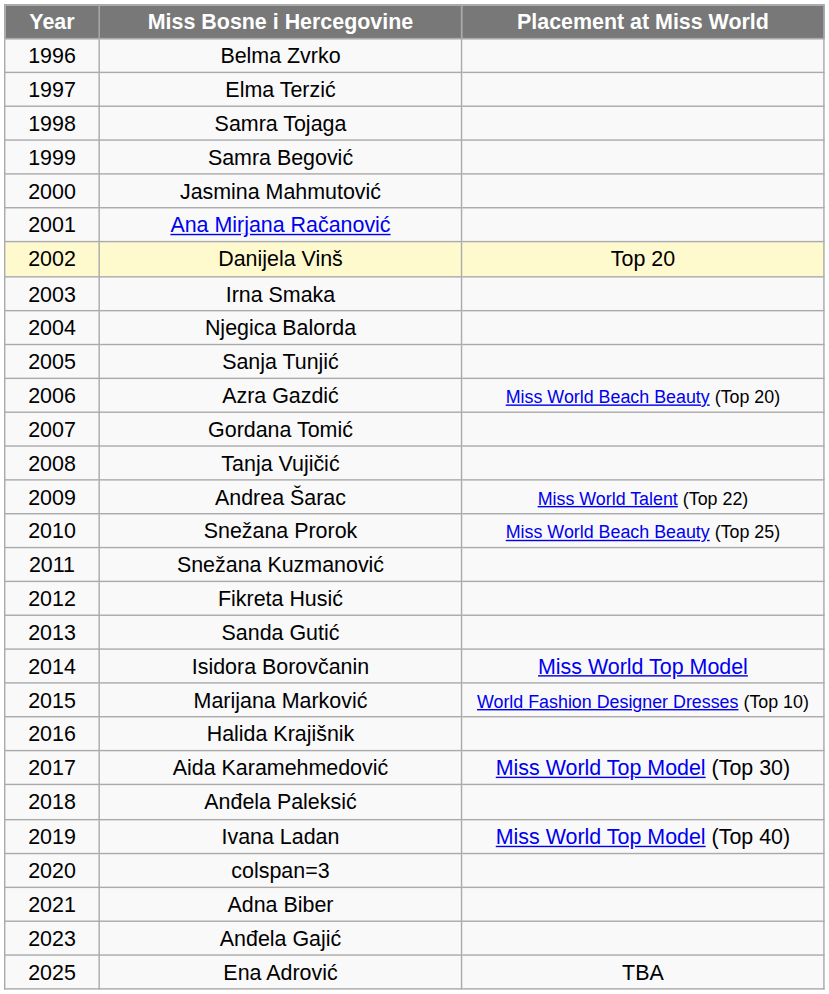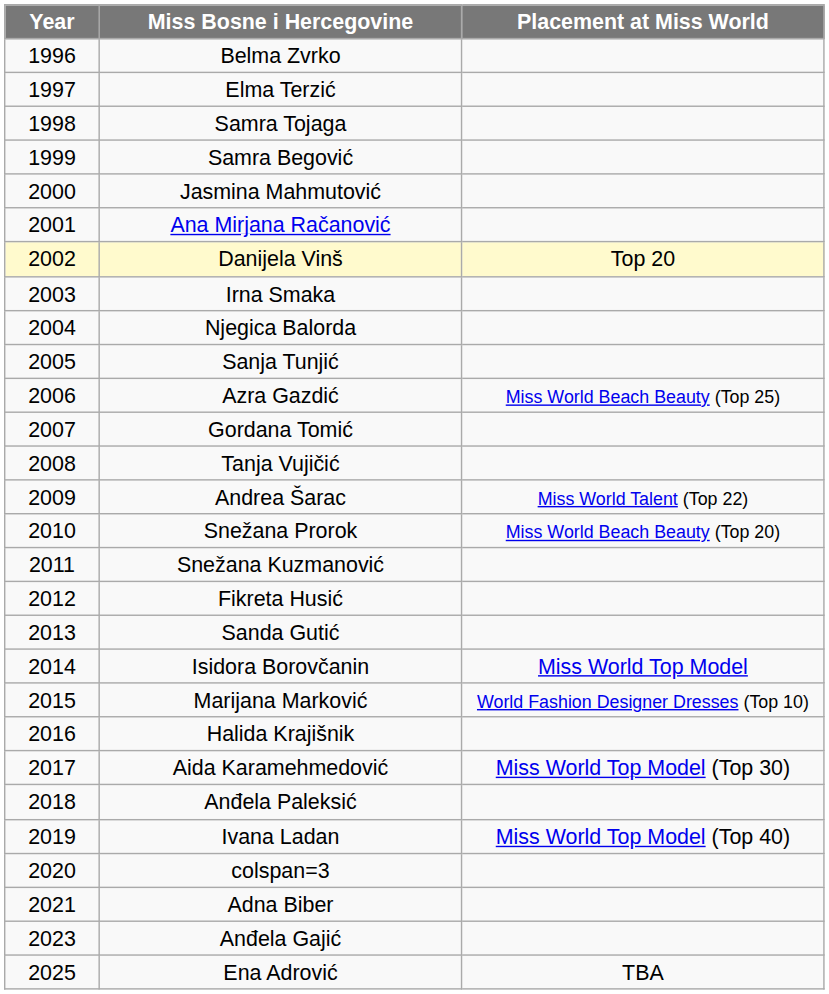Azra Gazdić | Placement at Miss World: Miss World Beach Beauty (Top 20) -> Miss World Beach Beauty (Top 25)
Snežana Prorok | Placement at Miss World: Miss World Beach Beauty (Top 25) -> Miss World Beach Beauty (Top 20)
